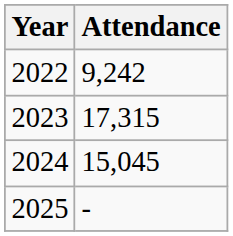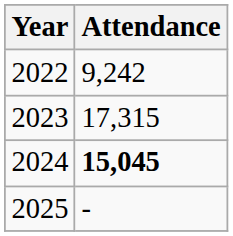2024 | Attendance: normal -> bold
